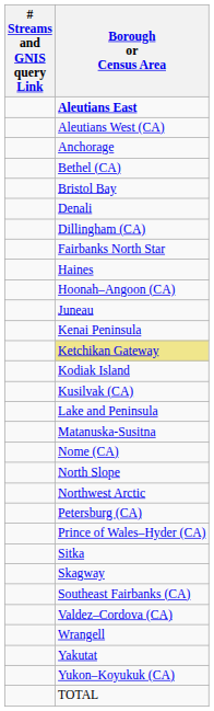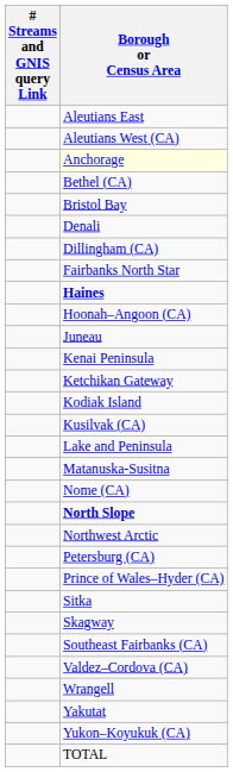Aleutians East | Borough or Census Area: bold -> normal
Anchorage | Borough or Census Area: no background -> lightyellow background
Haines | Borough or Census Area: normal -> bold
Ketchikan Gateway | Borough or Census Area: khaki background -> no background
North Slope | Borough or Census Area: normal -> bold
